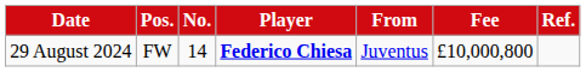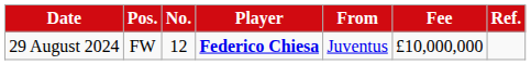29 August 2024 | No.: 14 -> 12
29 August 2024 | Fee: £10,000,800 -> £10,000,000
